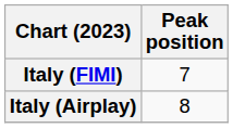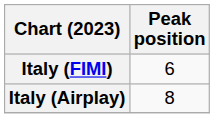Italy (FIMI) | Peak position: 7 -> 6
